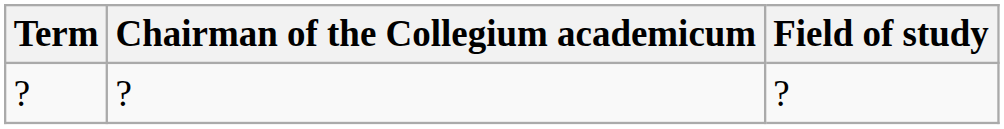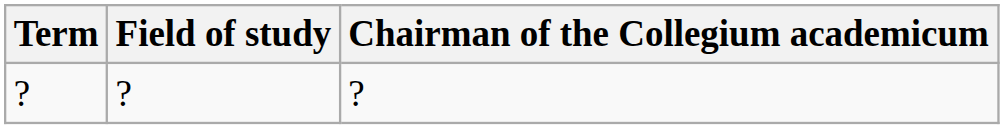columns swapped: Chairman of the Collegium academicum <-> Field of study
